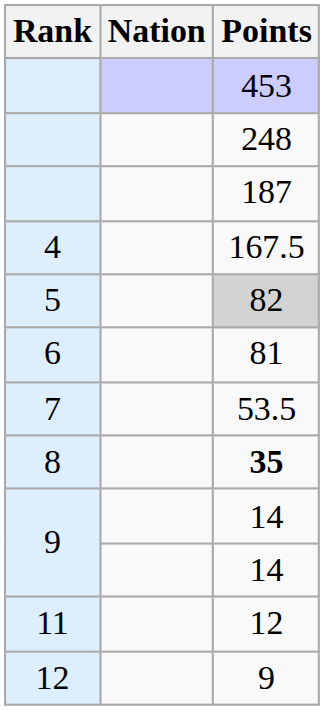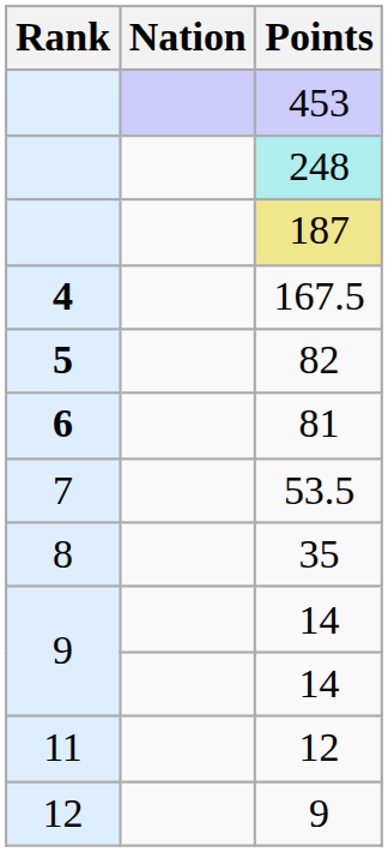248 | Points: no background -> paleturquoise background
187 | Points: no background -> khaki background
167.5 | Rank: normal -> bold
82 | Rank: normal -> bold
82 | Points: lightgrey background -> no background
81 | Rank: normal -> bold
35 | Points: bold -> normal
